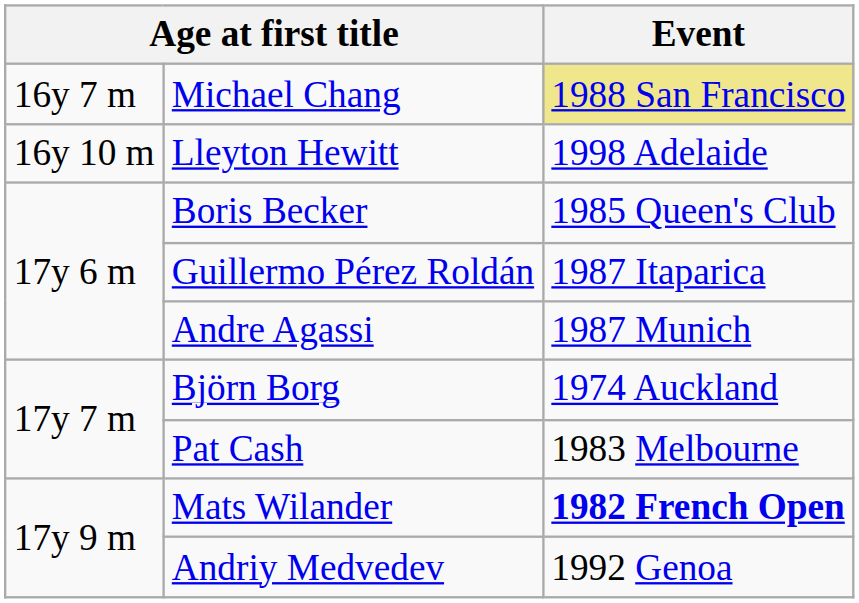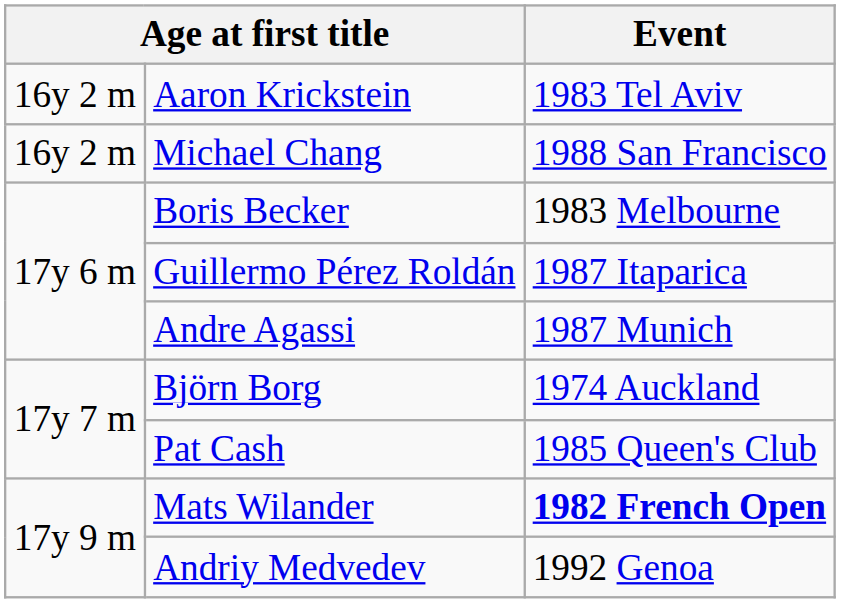+ row: 16y 2 m | Aaron Krickstein | 1983 Tel Aviv
Michael Chang | column 1: 16y 7 m -> 16y 2 m
Michael Chang | Event: khaki background -> no background
- row: 16y 10 m | Lleyton Hewitt | 1998 Adelaide
Boris Becker | Event: 1985 Queen's Club -> 1983 Melbourne
Pat Cash | Event: 1983 Melbourne -> 1985 Queen's Club
